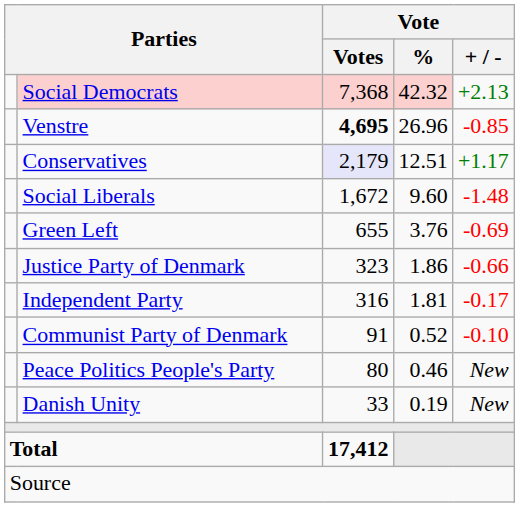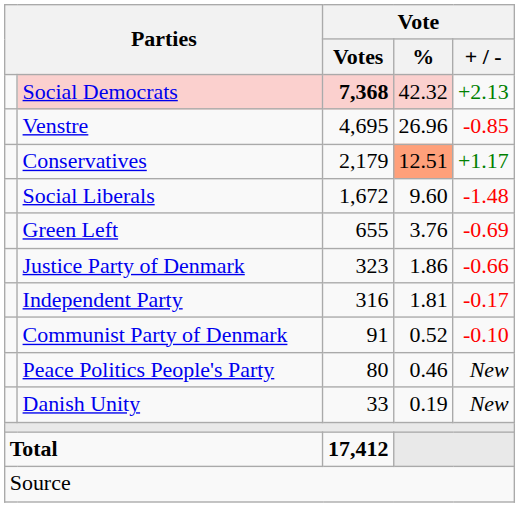Social Democrats | Vote / Votes: normal -> bold
Venstre | Vote / Votes: bold -> normal
Conservatives | Vote / Votes: lavender background -> no background
Conservatives | Vote / %: no background -> lightsalmon background
